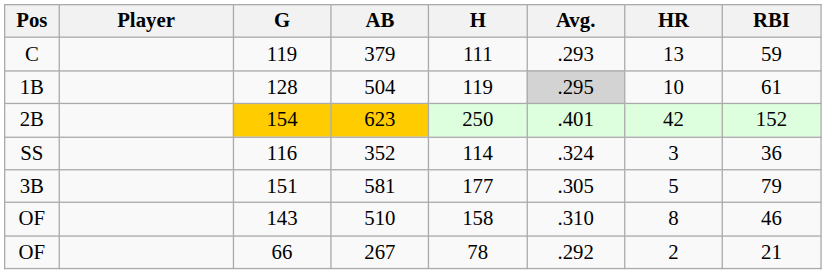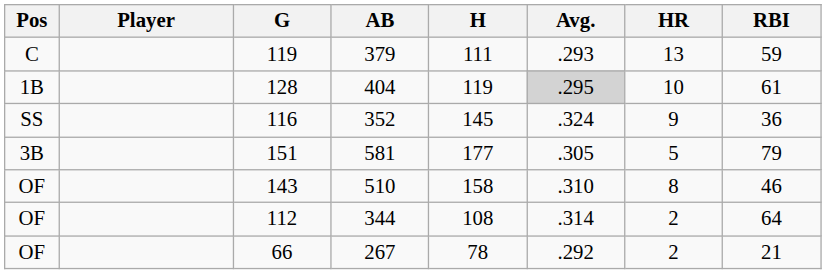128 | AB: 504 -> 404
- row: 2B | 154 | 623 | 250 | .401 | 42 | 152
116 | H: 114 -> 145
116 | HR: 3 -> 9
+ row: OF | 112 | 344 | 108 | .314 | 2 | 64
